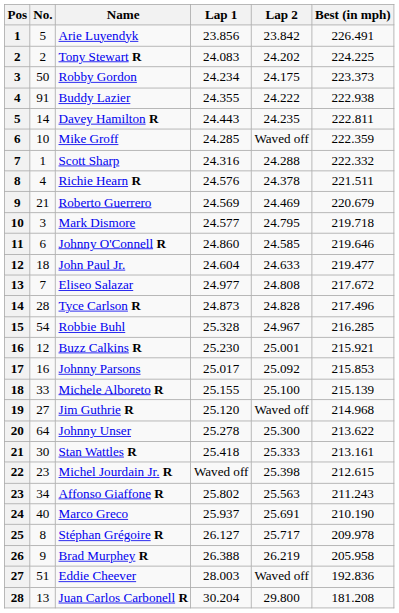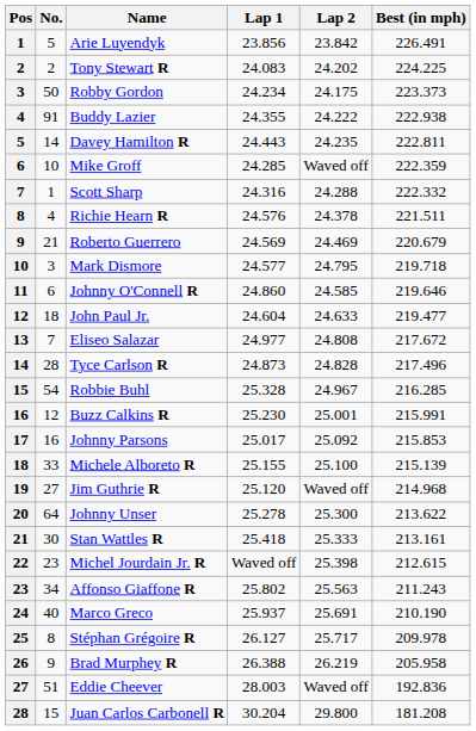Buzz Calkins R | Best (in mph): 215.921 -> 215.991
Juan Carlos Carbonell R | No.: 13 -> 15
